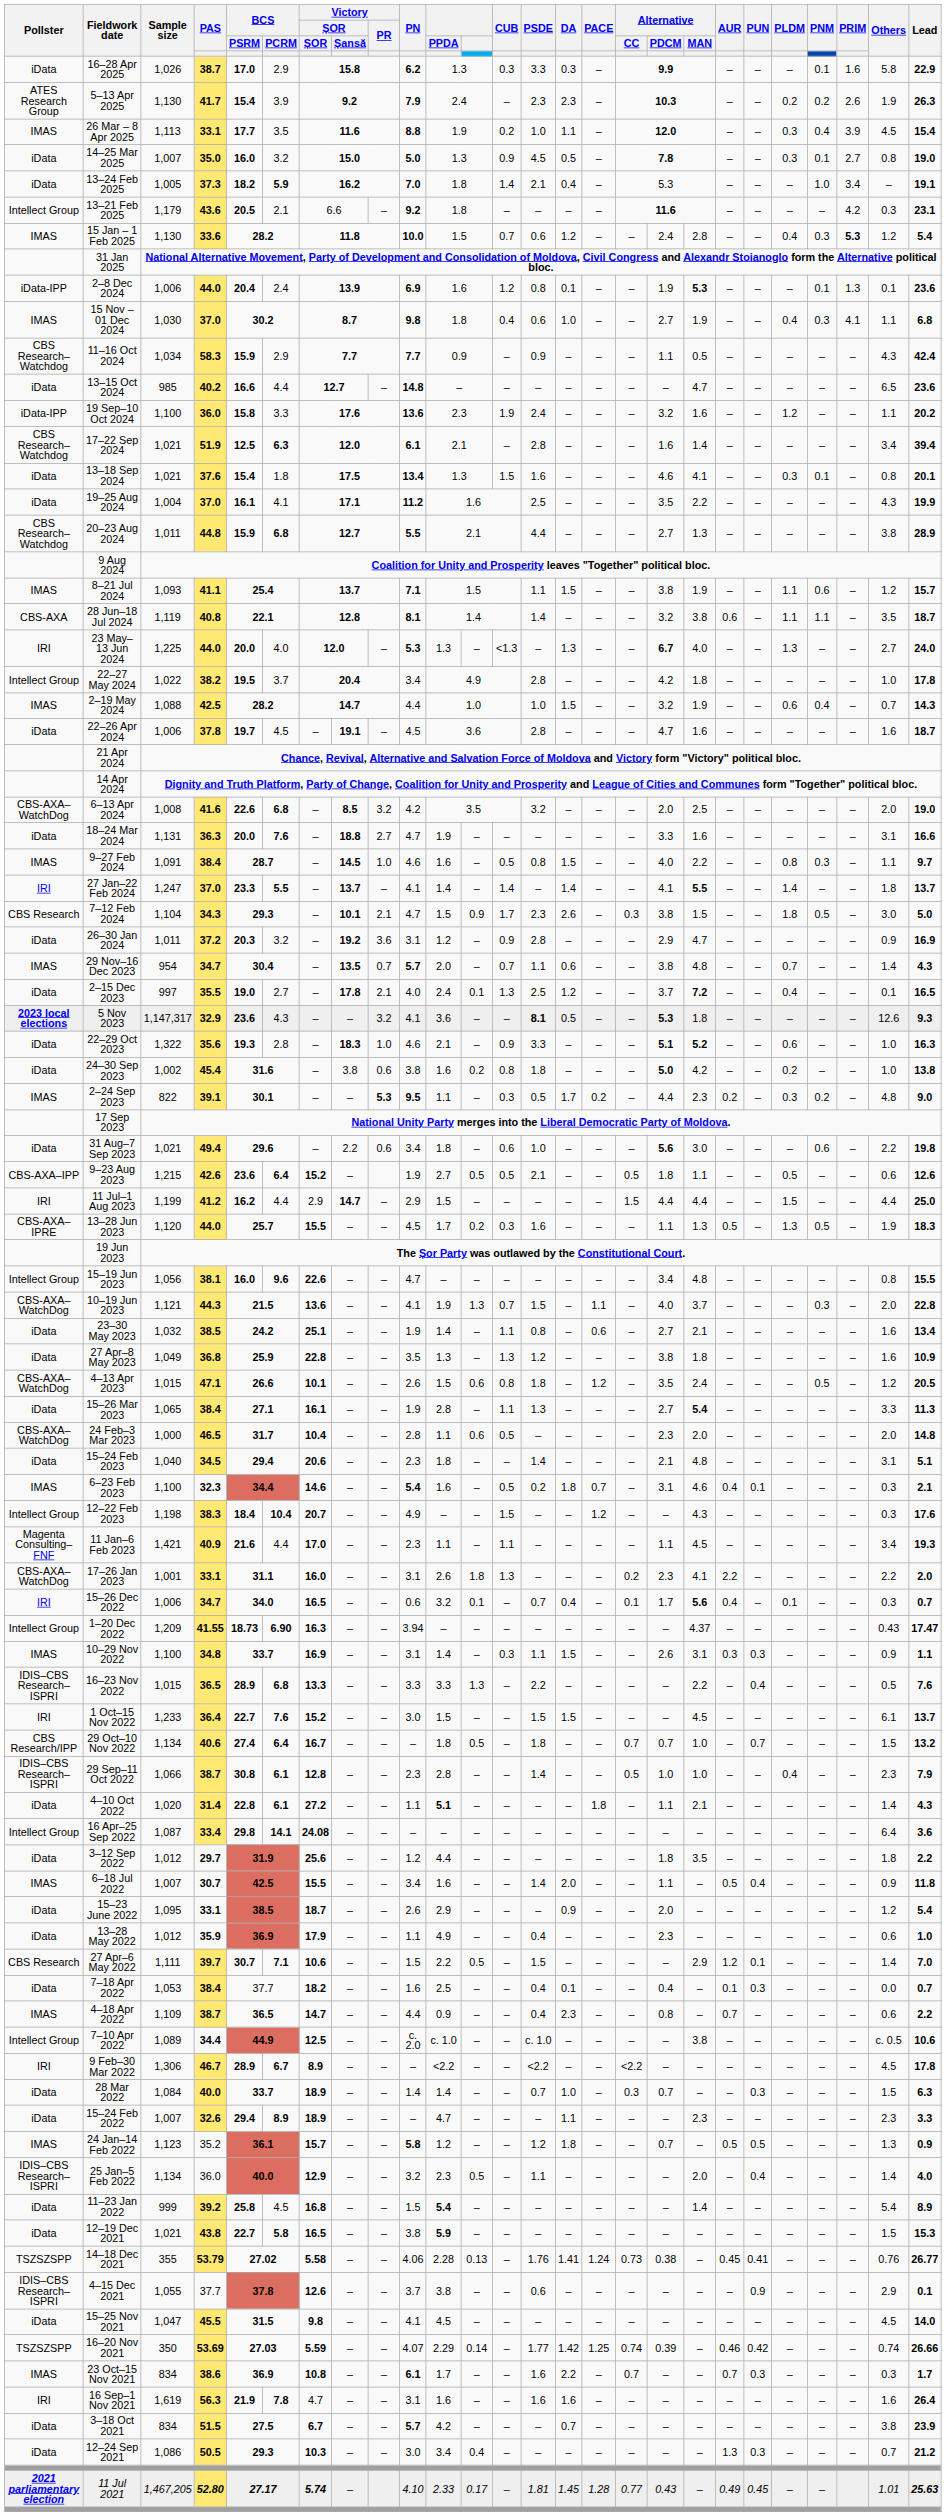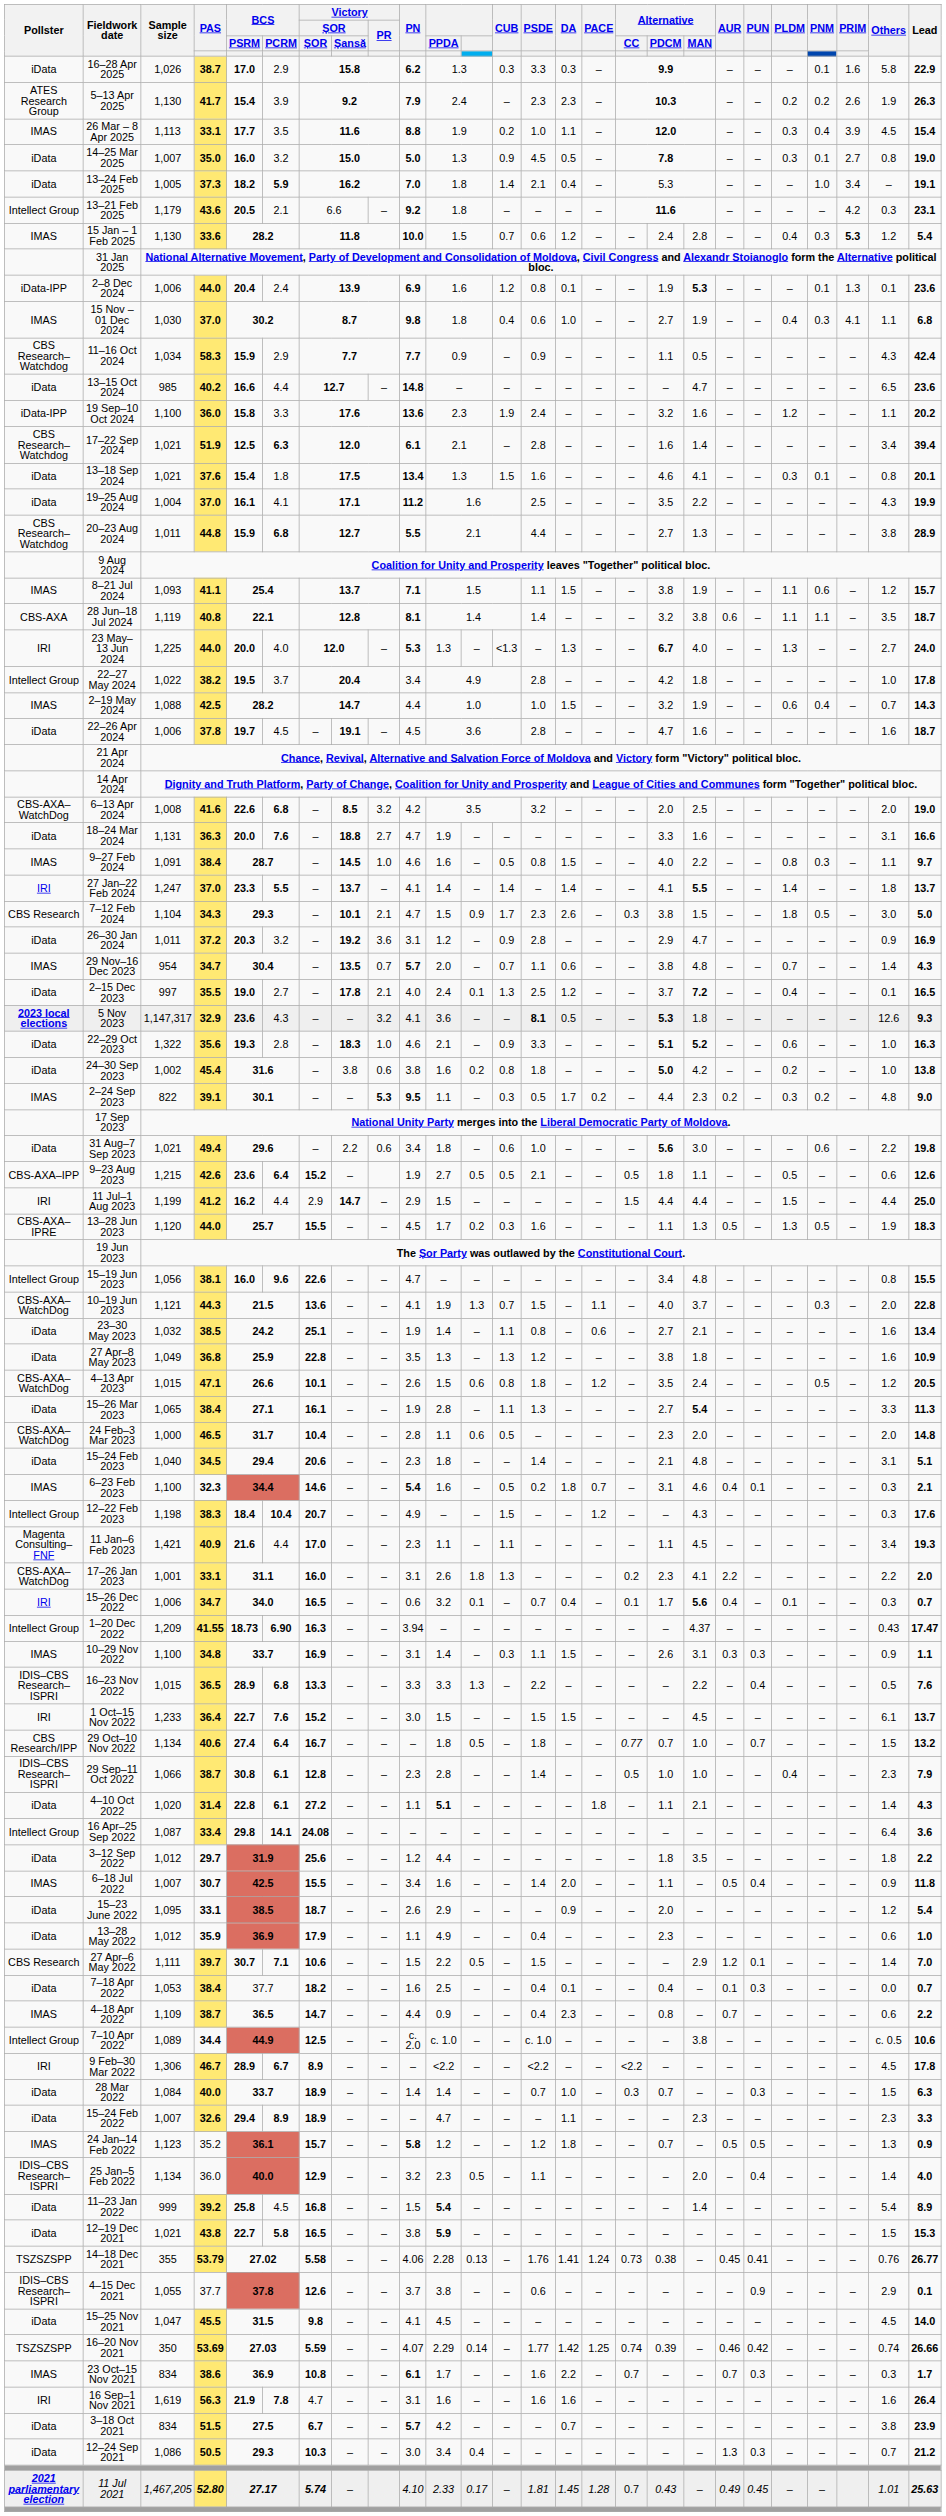29 Oct–10 Nov 2022 | Alternative / CC: 0.7 -> 0.77
11 Jul 2021 | Alternative / CC: 0.77 -> 0.7
